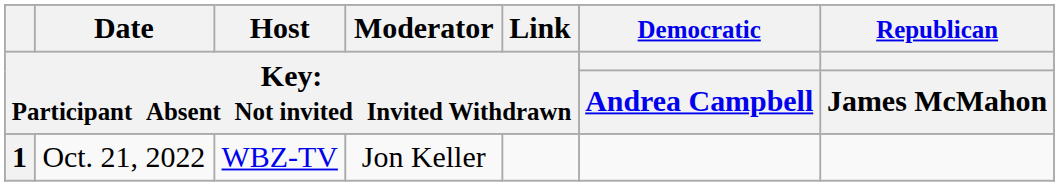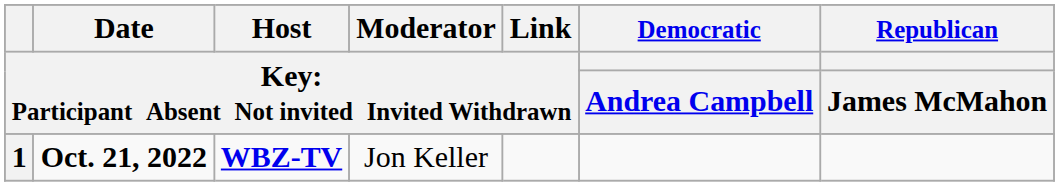1 | column 2: normal -> bold
1 | column 3: normal -> bold
